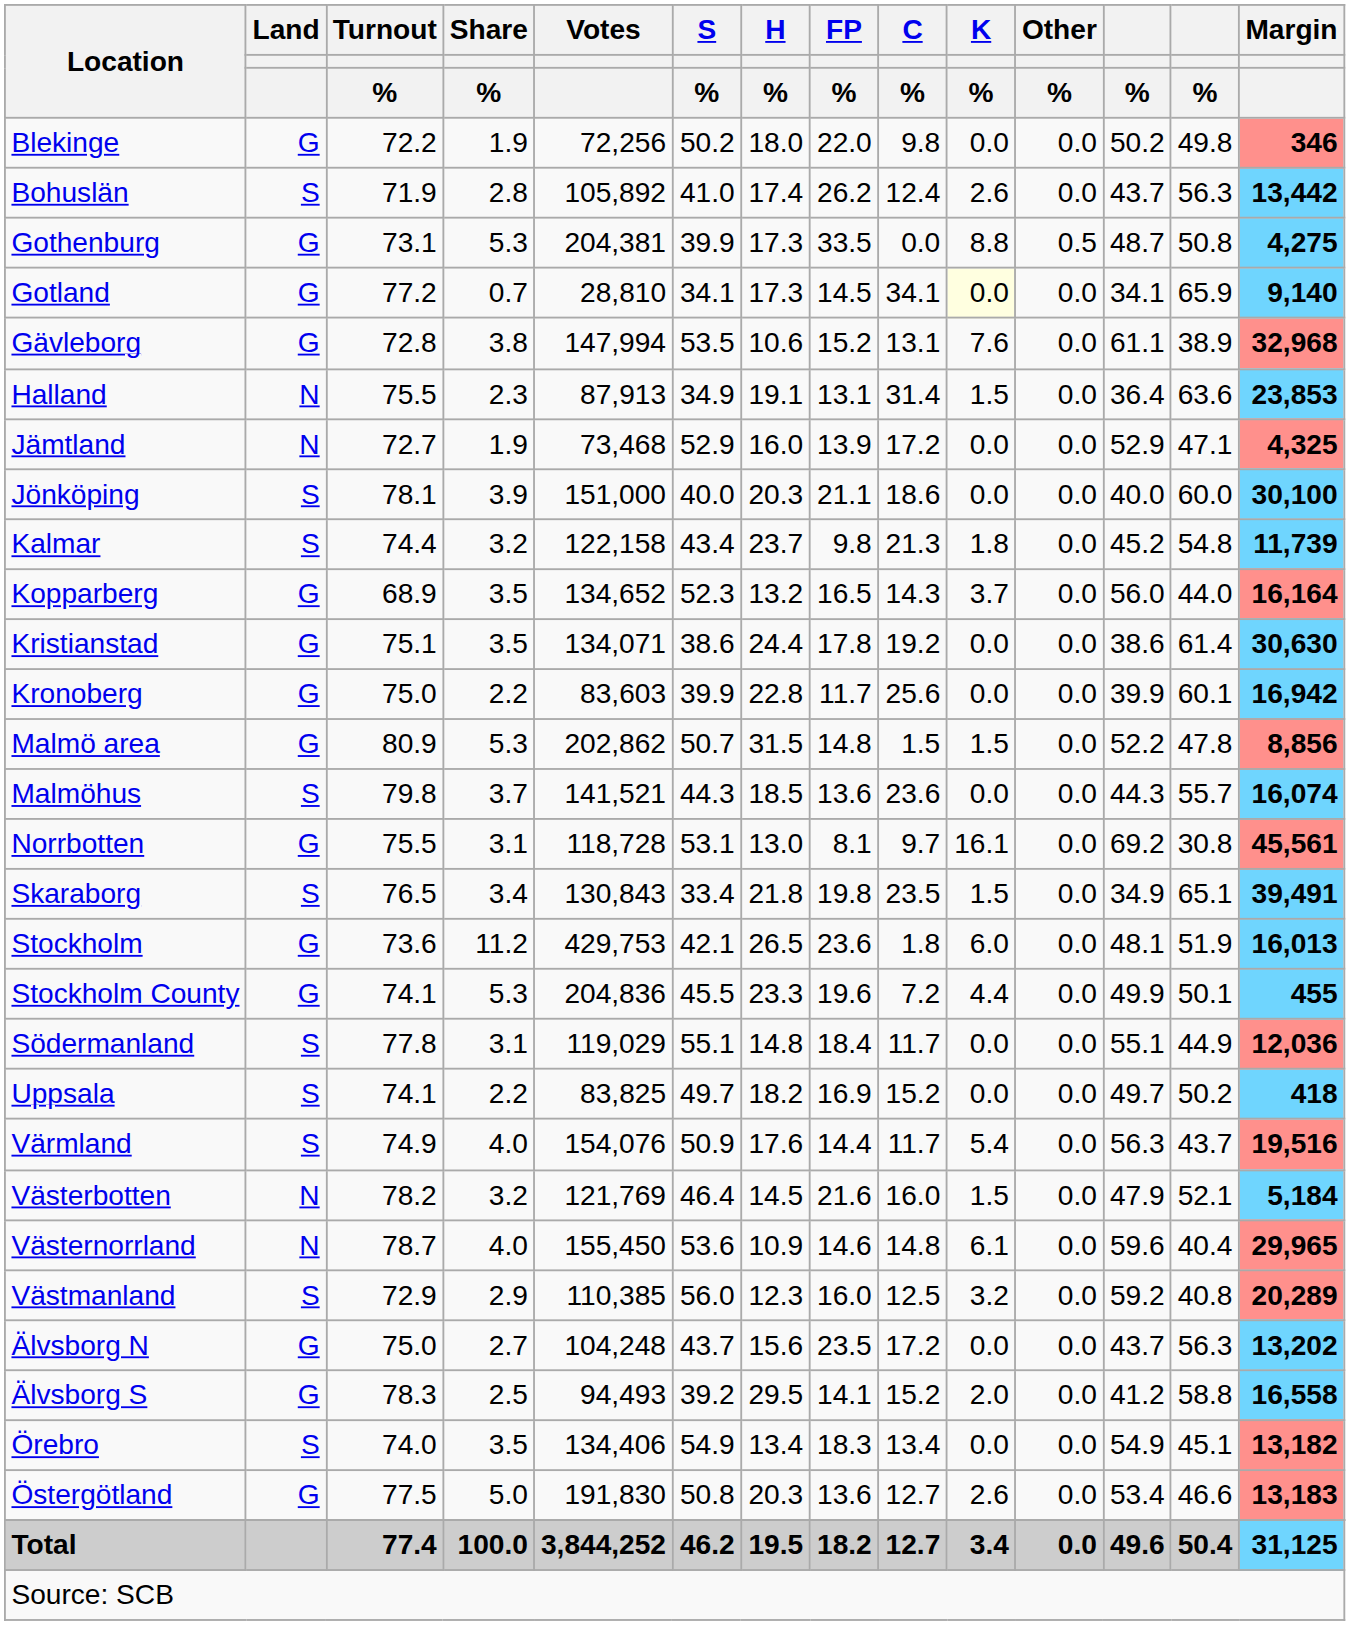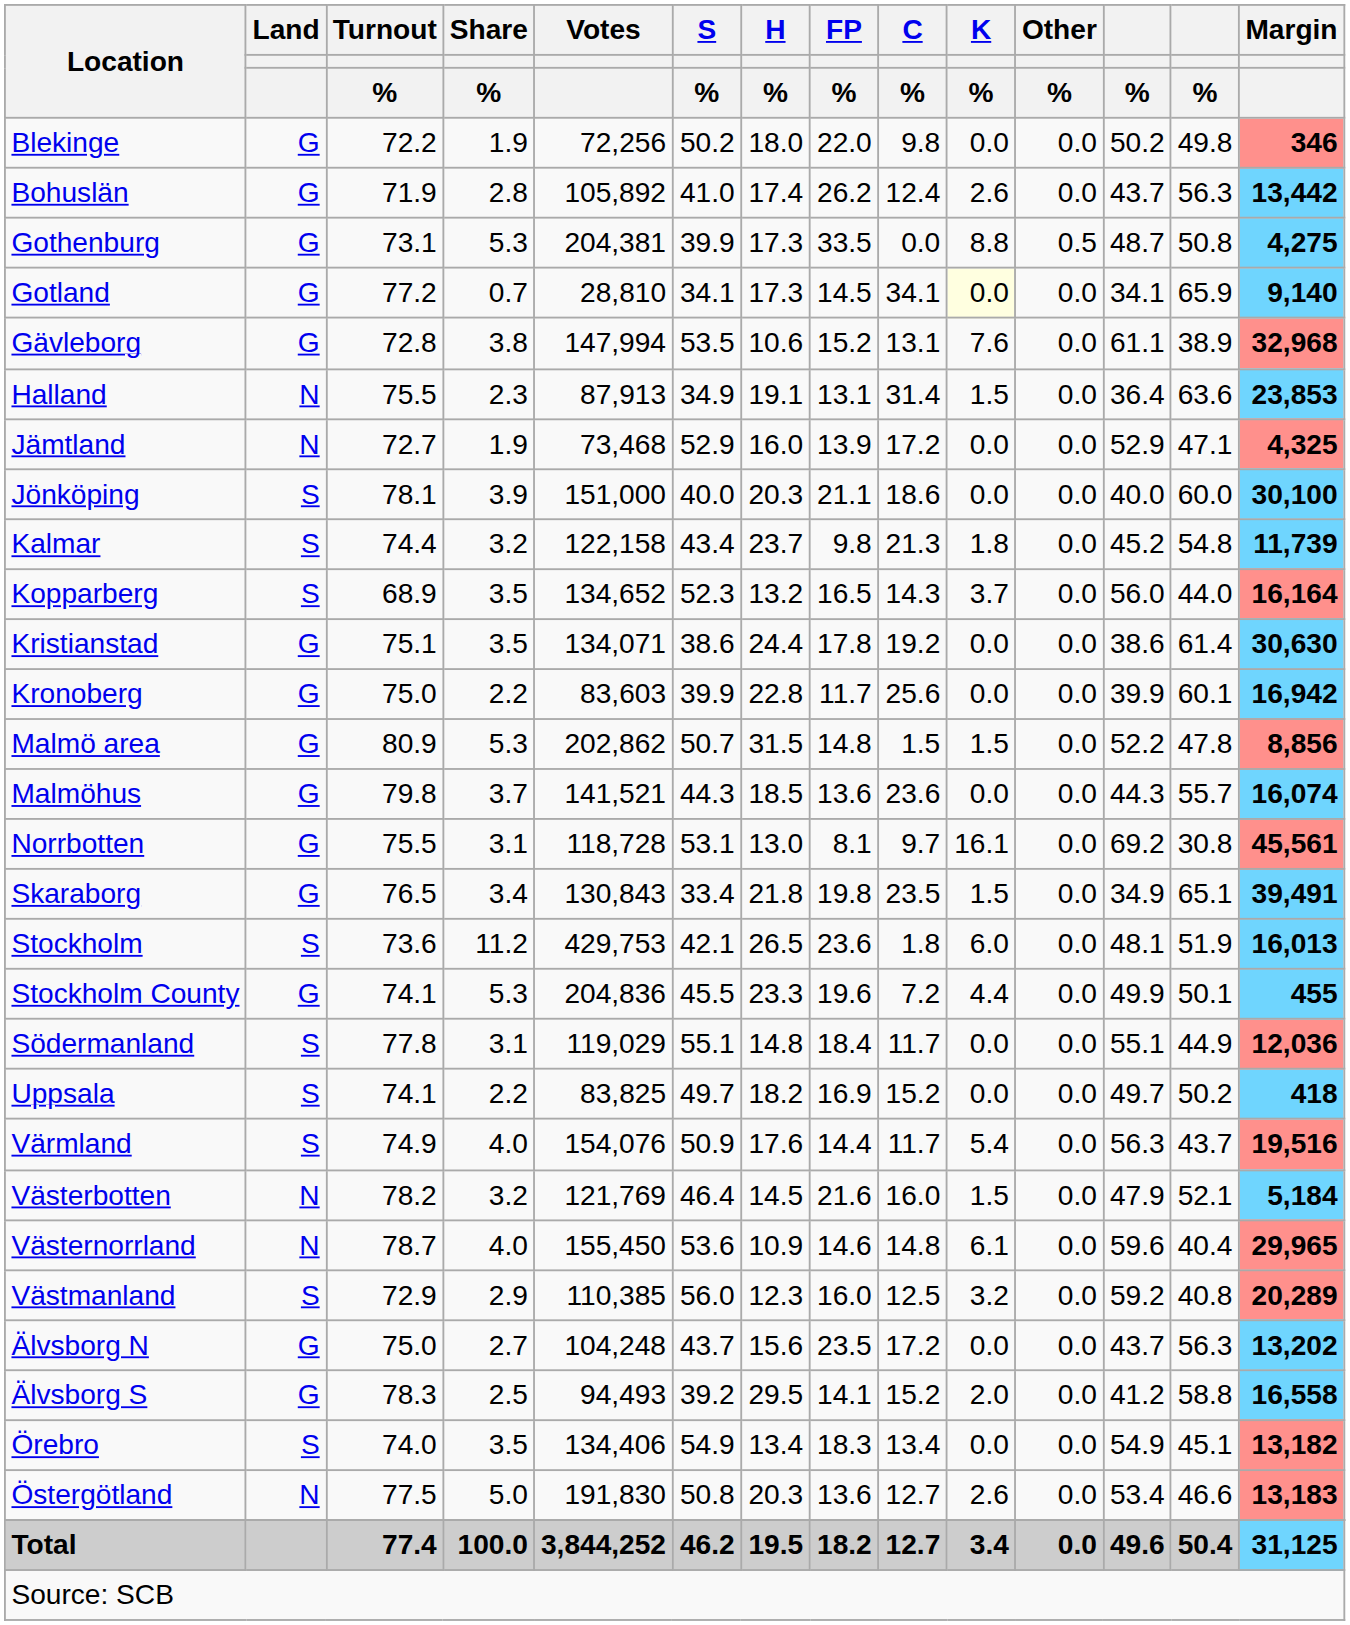Bohuslän | Land: S -> G
Kopparberg | Land: G -> S
Malmöhus | Land: S -> G
Skaraborg | Land: S -> G
Stockholm | Land: G -> S
Östergötland | Land: G -> N
